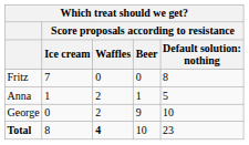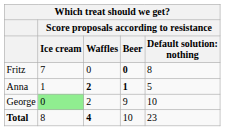Fritz | Score proposals according to resistance / Beer: normal -> bold
Anna | Score proposals according to resistance / Waffles: normal -> bold
Anna | Score proposals according to resistance / Beer: normal -> bold
George | Score proposals according to resistance / Ice cream: no background -> lightgreen background
